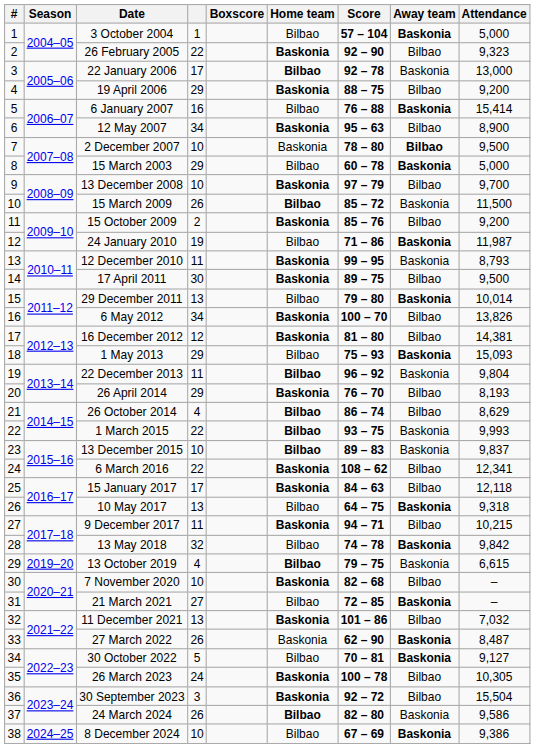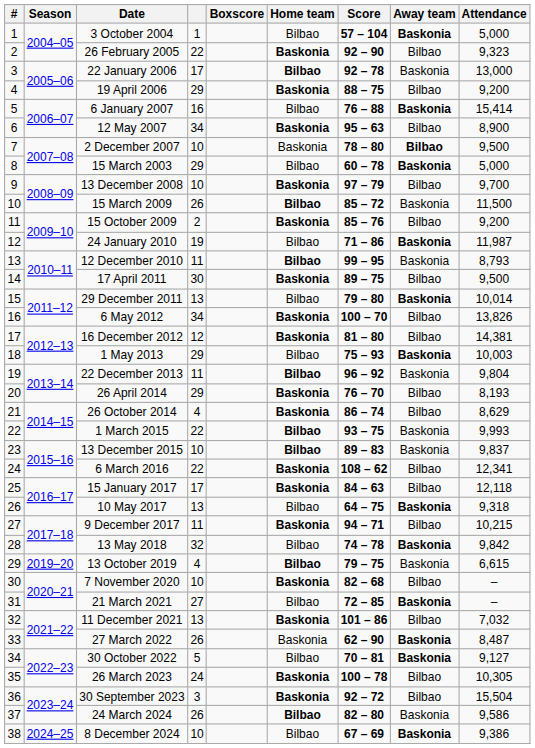12 December 2010 | Home team: Baskonia -> Bilbao
1 May 2013 | Attendance: 15,093 -> 10,003
26 October 2014 | Home team: Bilbao -> Baskonia
